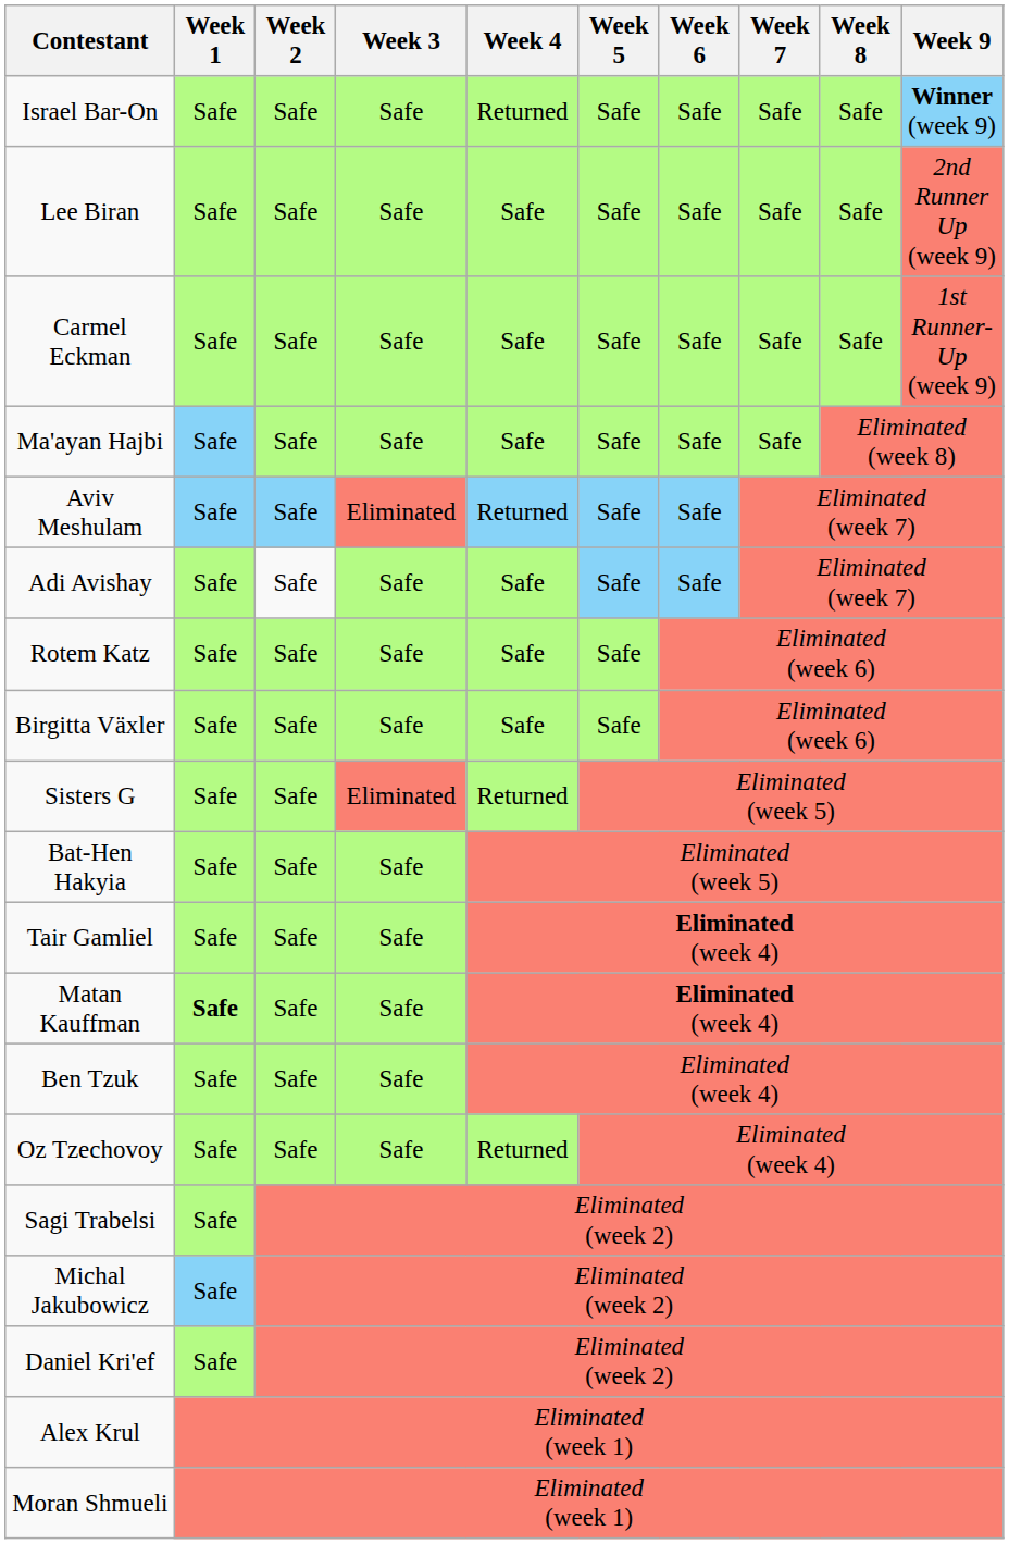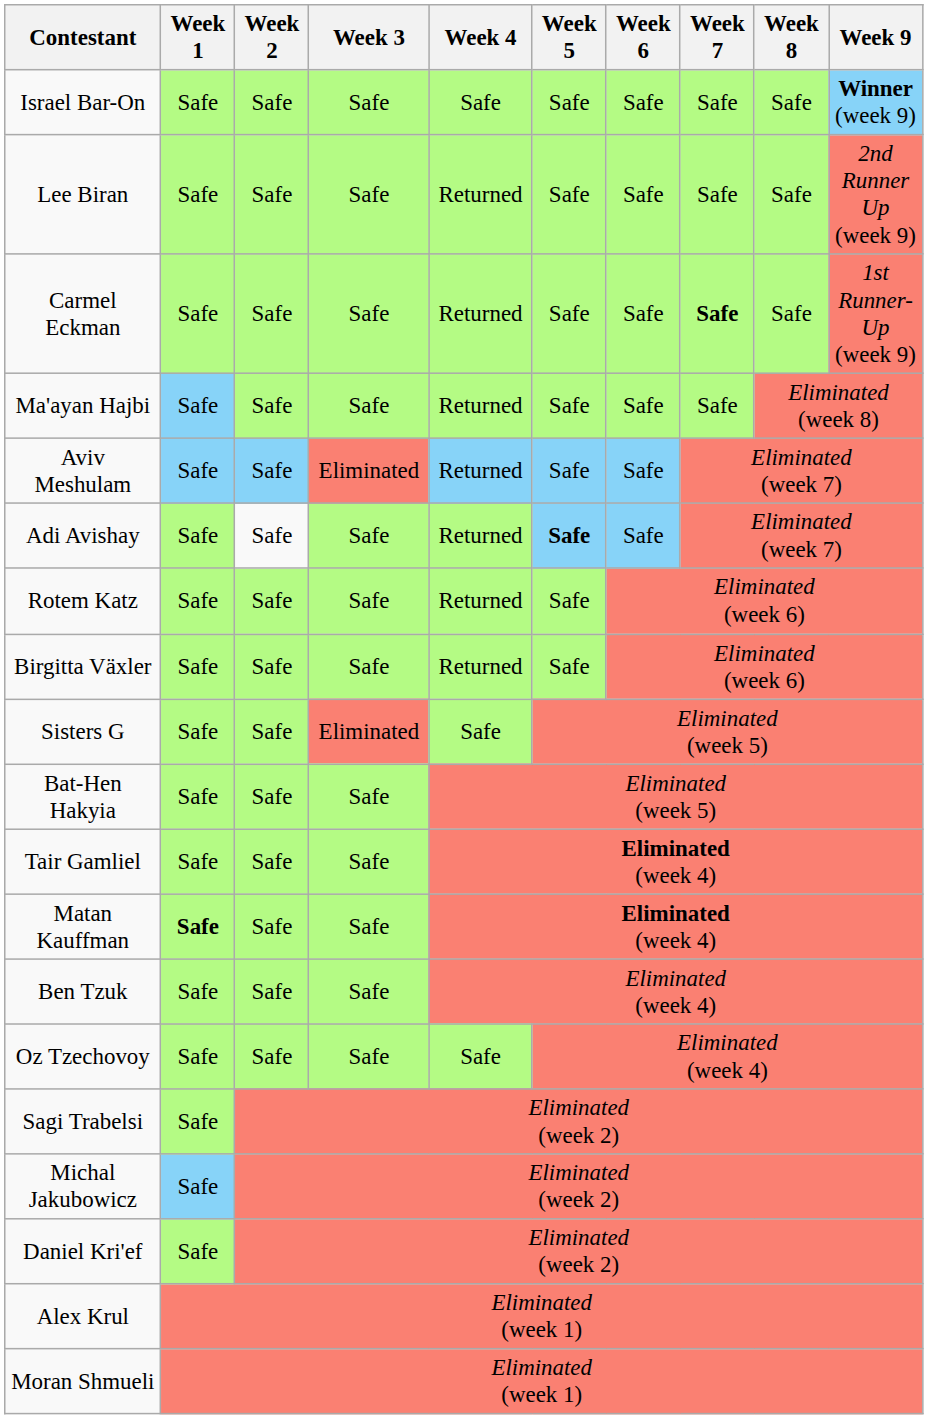Israel Bar-On | Week 4: Returned -> Safe
Lee Biran | Week 4: Safe -> Returned
Carmel Eckman | Week 4: Safe -> Returned
Carmel Eckman | Week 7: normal -> bold
Ma'ayan Hajbi | Week 4: Safe -> Returned
Adi Avishay | Week 4: Safe -> Returned
Adi Avishay | Week 5: normal -> bold
Rotem Katz | Week 4: Safe -> Returned
Birgitta Växler | Week 4: Safe -> Returned
Sisters G | Week 4: Returned -> Safe
Oz Tzechovoy | Week 4: Returned -> Safe
